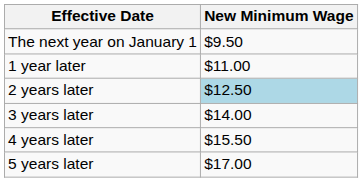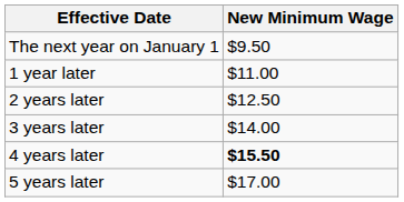2 years later | New Minimum Wage: lightblue background -> no background
4 years later | New Minimum Wage: normal -> bold
